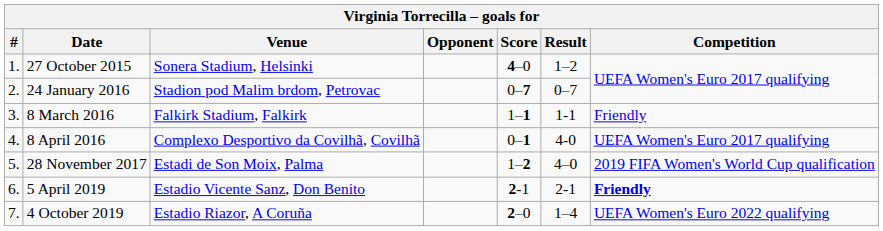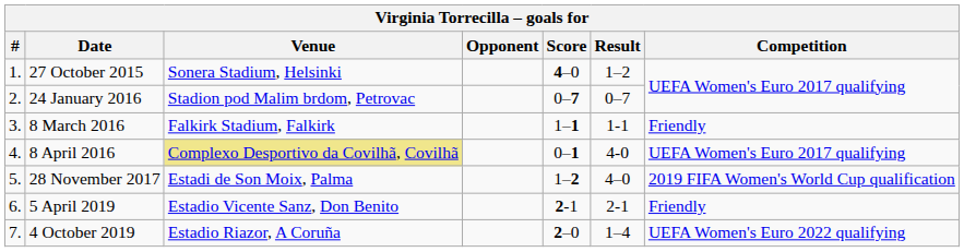8 April 2016 | Venue: no background -> khaki background
5 April 2019 | Competition: bold -> normal
